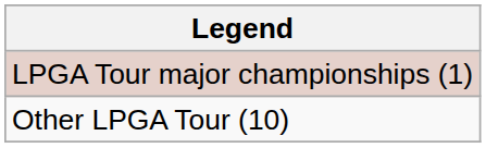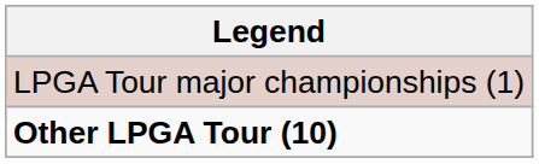row 3 | column 1: normal -> bold
